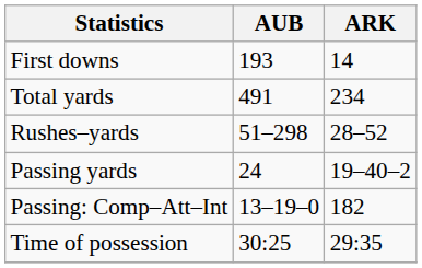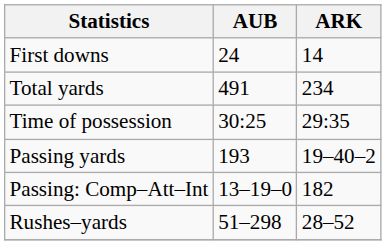First downs | AUB: 193 -> 24
rows swapped: Rushes–yards <-> Time of possession
Passing yards | AUB: 24 -> 193
